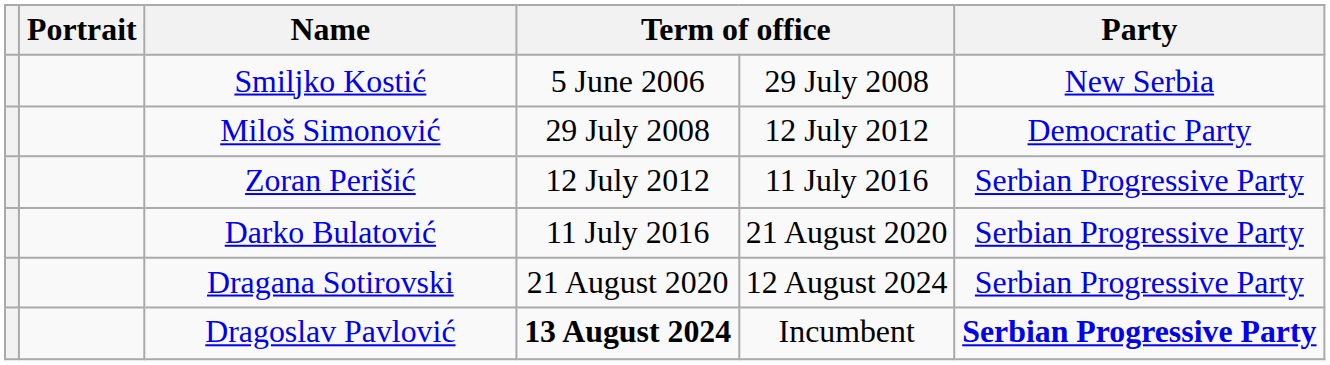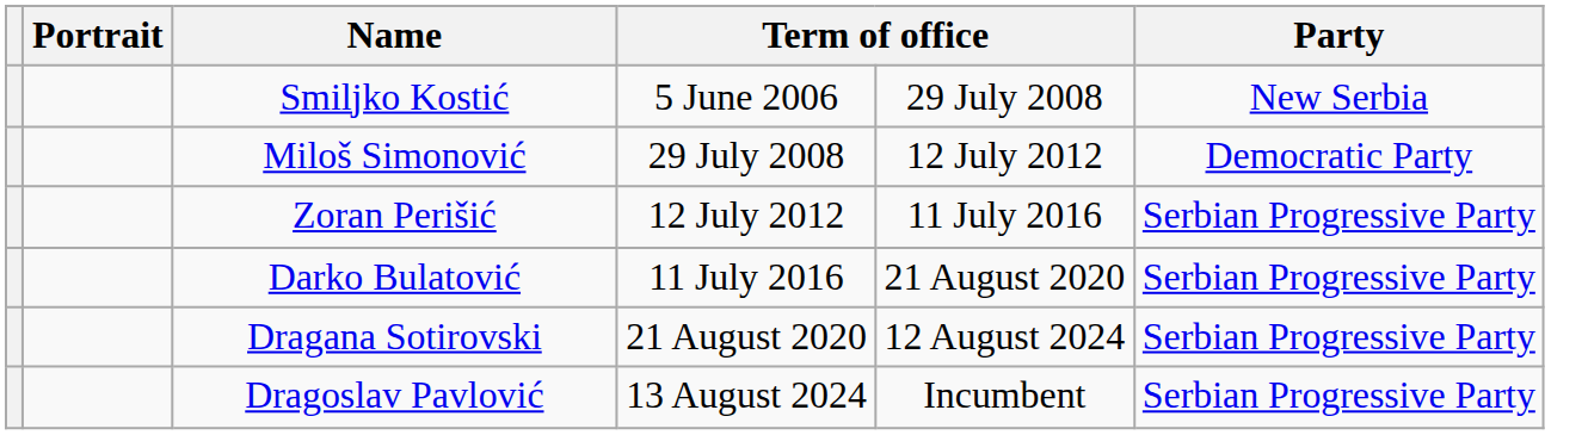Dragoslav Pavlović | column 4: bold -> normal
Dragoslav Pavlović | Party: bold -> normal
